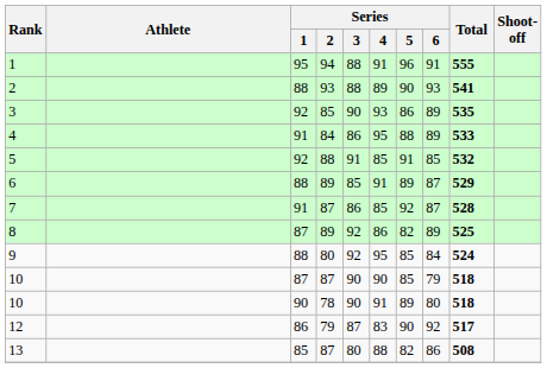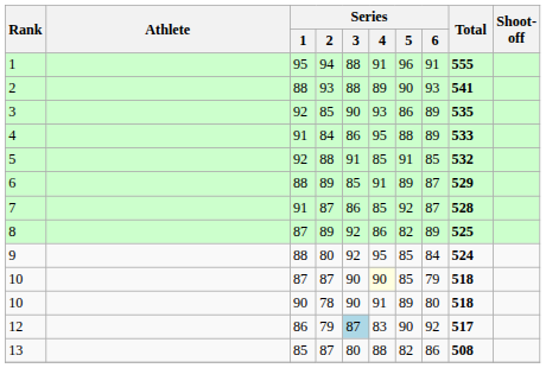10 / 87 | Series / 4: no background -> lightyellow background
12 | Series / 3: no background -> lightblue background
